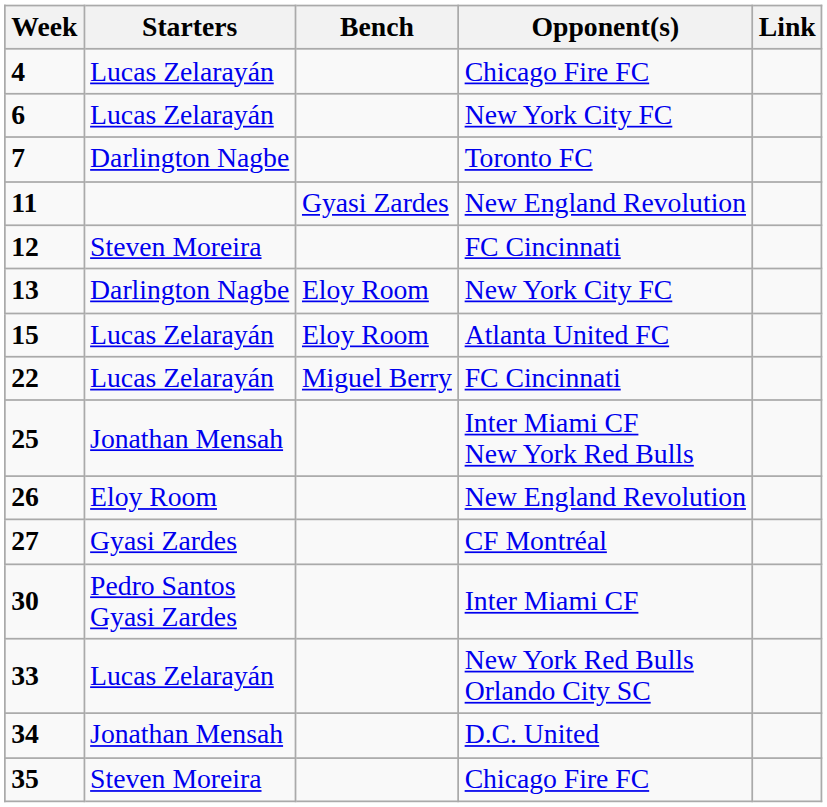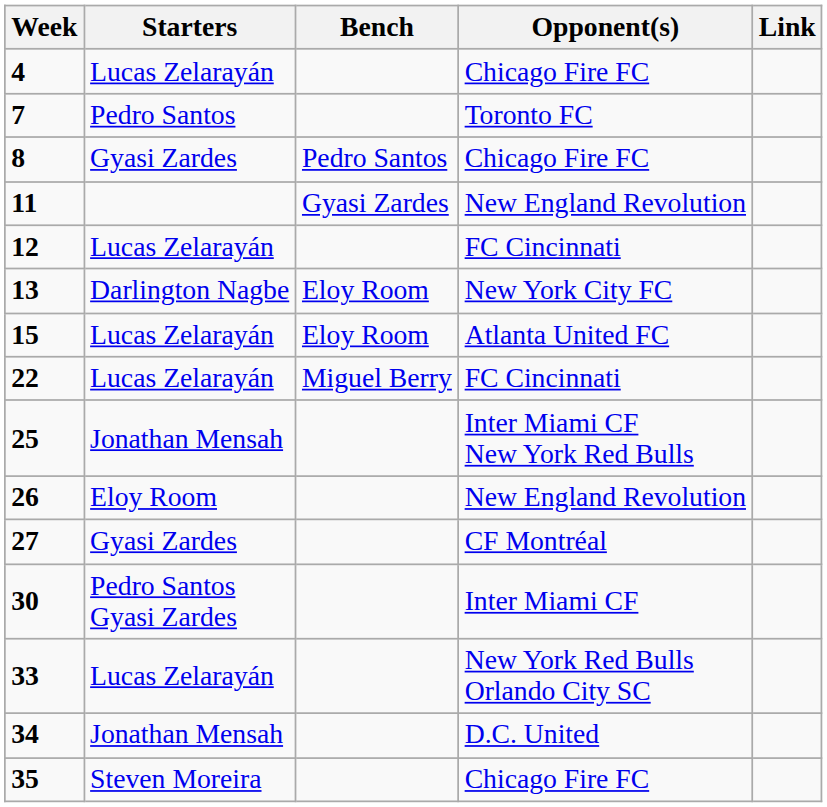- row: 6 | Lucas Zelarayán | New York City FC
7 | Starters: Darlington Nagbe -> Pedro Santos
+ row: 8 | Gyasi Zardes | Pedro Santos | Chicago Fire FC
12 | Starters: Steven Moreira -> Lucas Zelarayán
